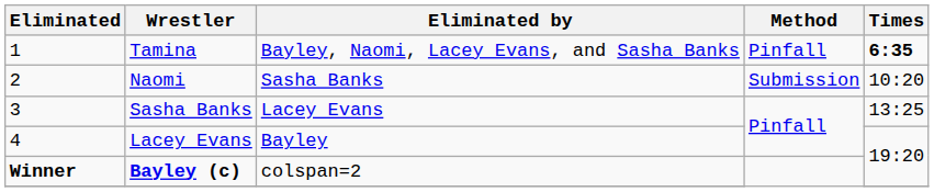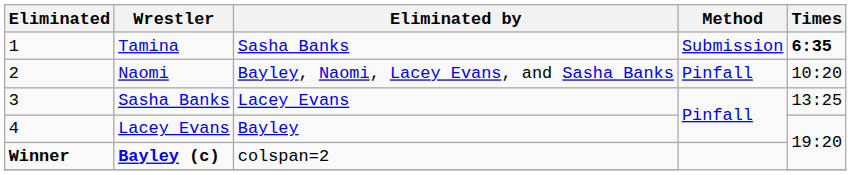Tamina | Eliminated by: Bayley, Naomi, Lacey Evans, and Sasha Banks -> Sasha Banks
Tamina | Method: Pinfall -> Submission
Naomi | Eliminated by: Sasha Banks -> Bayley, Naomi, Lacey Evans, and Sasha Banks
Naomi | Method: Submission -> Pinfall
